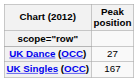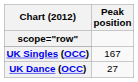rows swapped: UK Dance (OCC) <-> UK Singles (OCC)
